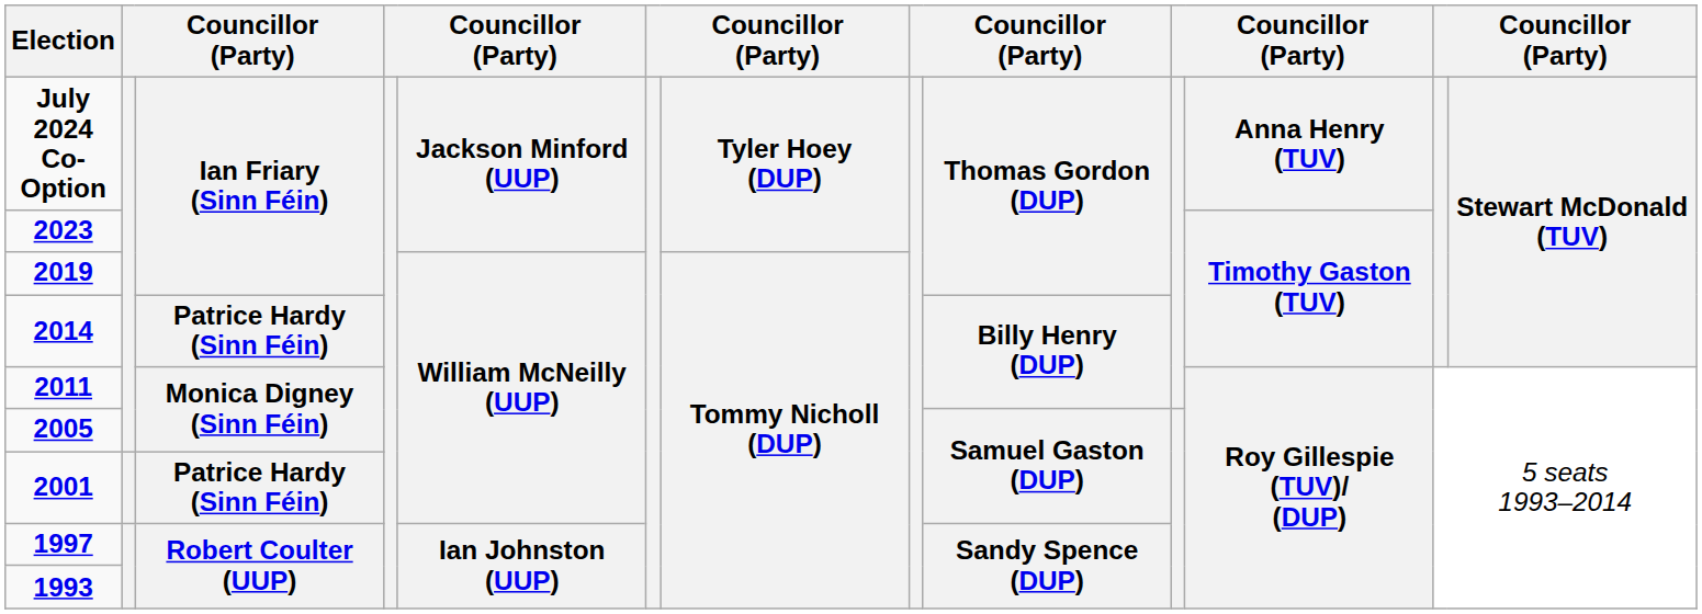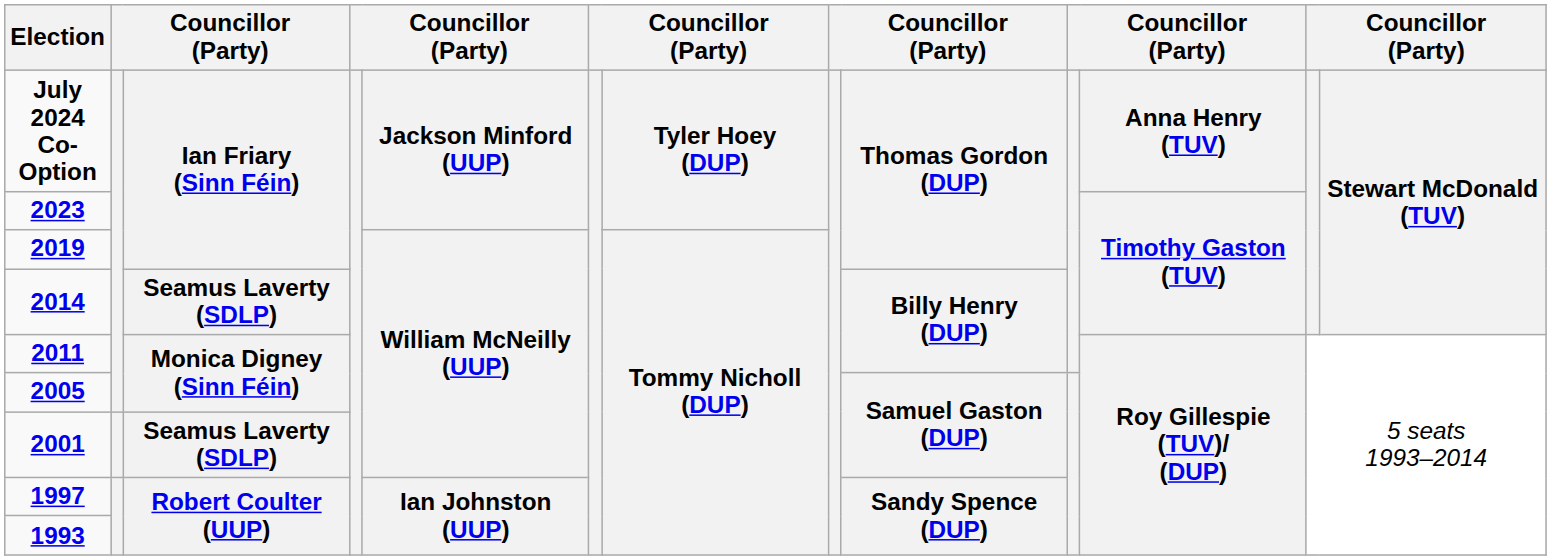2014 | column 3: Patrice Hardy (Sinn Féin) -> Seamus Laverty (SDLP)
2001 | column 3: Patrice Hardy (Sinn Féin) -> Seamus Laverty (SDLP)
